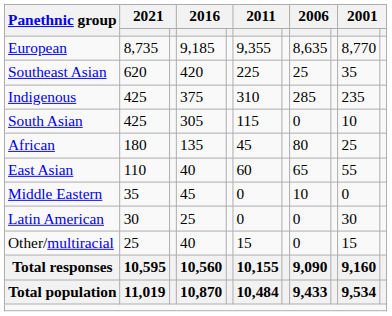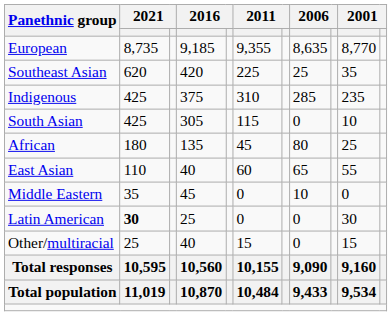Latin American | column 2: normal -> bold
